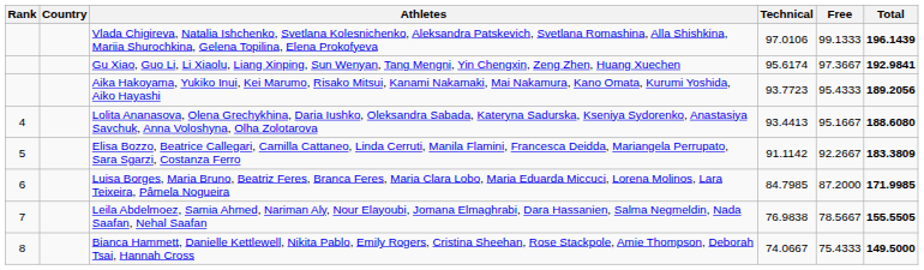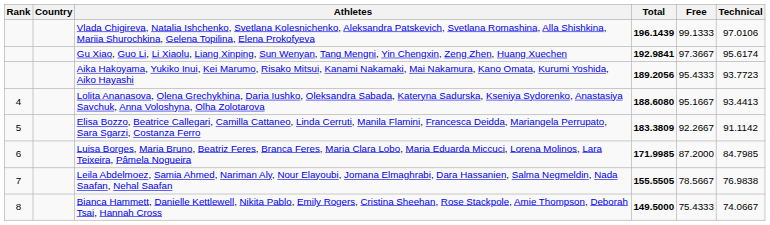columns swapped: Technical <-> Total
